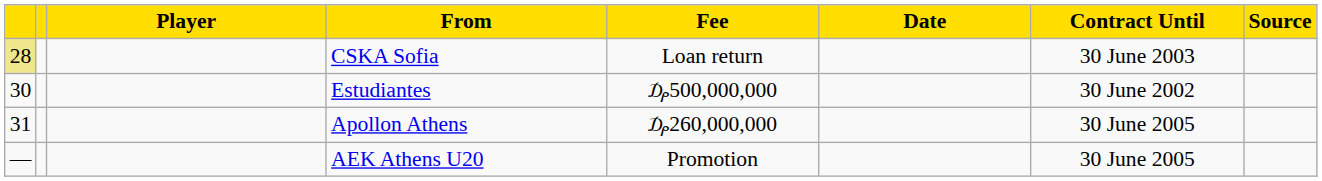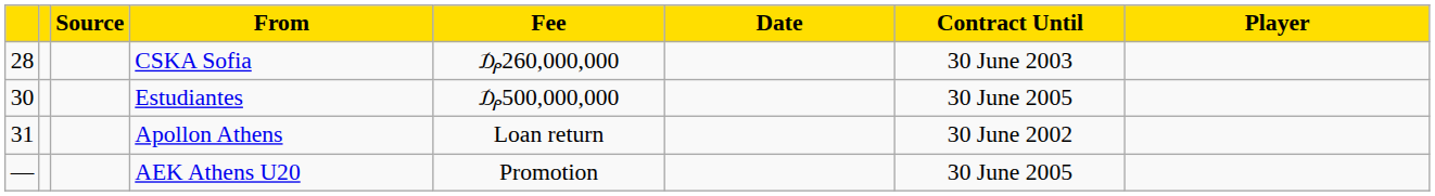columns swapped: Player <-> Source
CSKA Sofia | column 1: khaki background -> no background
CSKA Sofia | Fee: Loan return -> ₯260,000,000
Estudiantes | Contract Until: 30 June 2002 -> 30 June 2005
Apollon Athens | Fee: ₯260,000,000 -> Loan return
Apollon Athens | Contract Until: 30 June 2005 -> 30 June 2002
